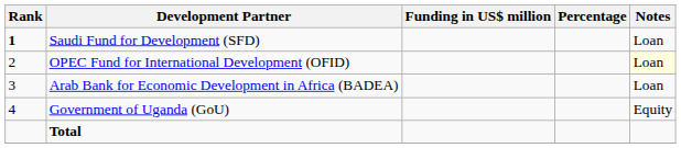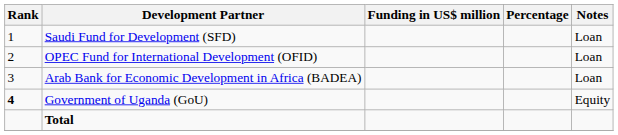Saudi Fund for Development (SFD) | Rank: bold -> normal
OPEC Fund for International Development (OFID) | Notes: lightyellow background -> no background
Government of Uganda (GoU) | Rank: normal -> bold
